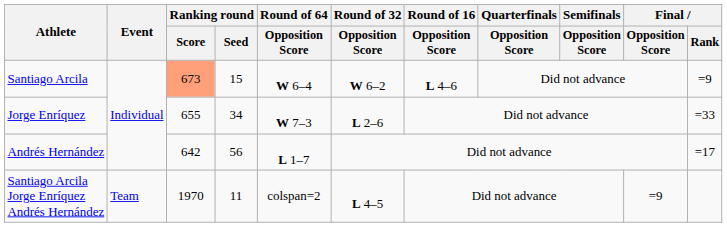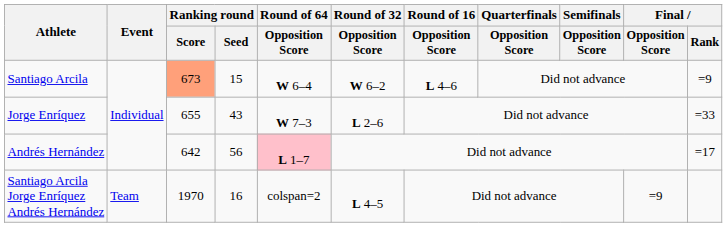Jorge Enríquez | Ranking round / Seed: 34 -> 43
Andrés Hernández | Round of 64 / Opposition Score: no background -> pink background
Santiago Arcila Jorge Enríquez Andrés Hernández | Ranking round / Seed: 11 -> 16
